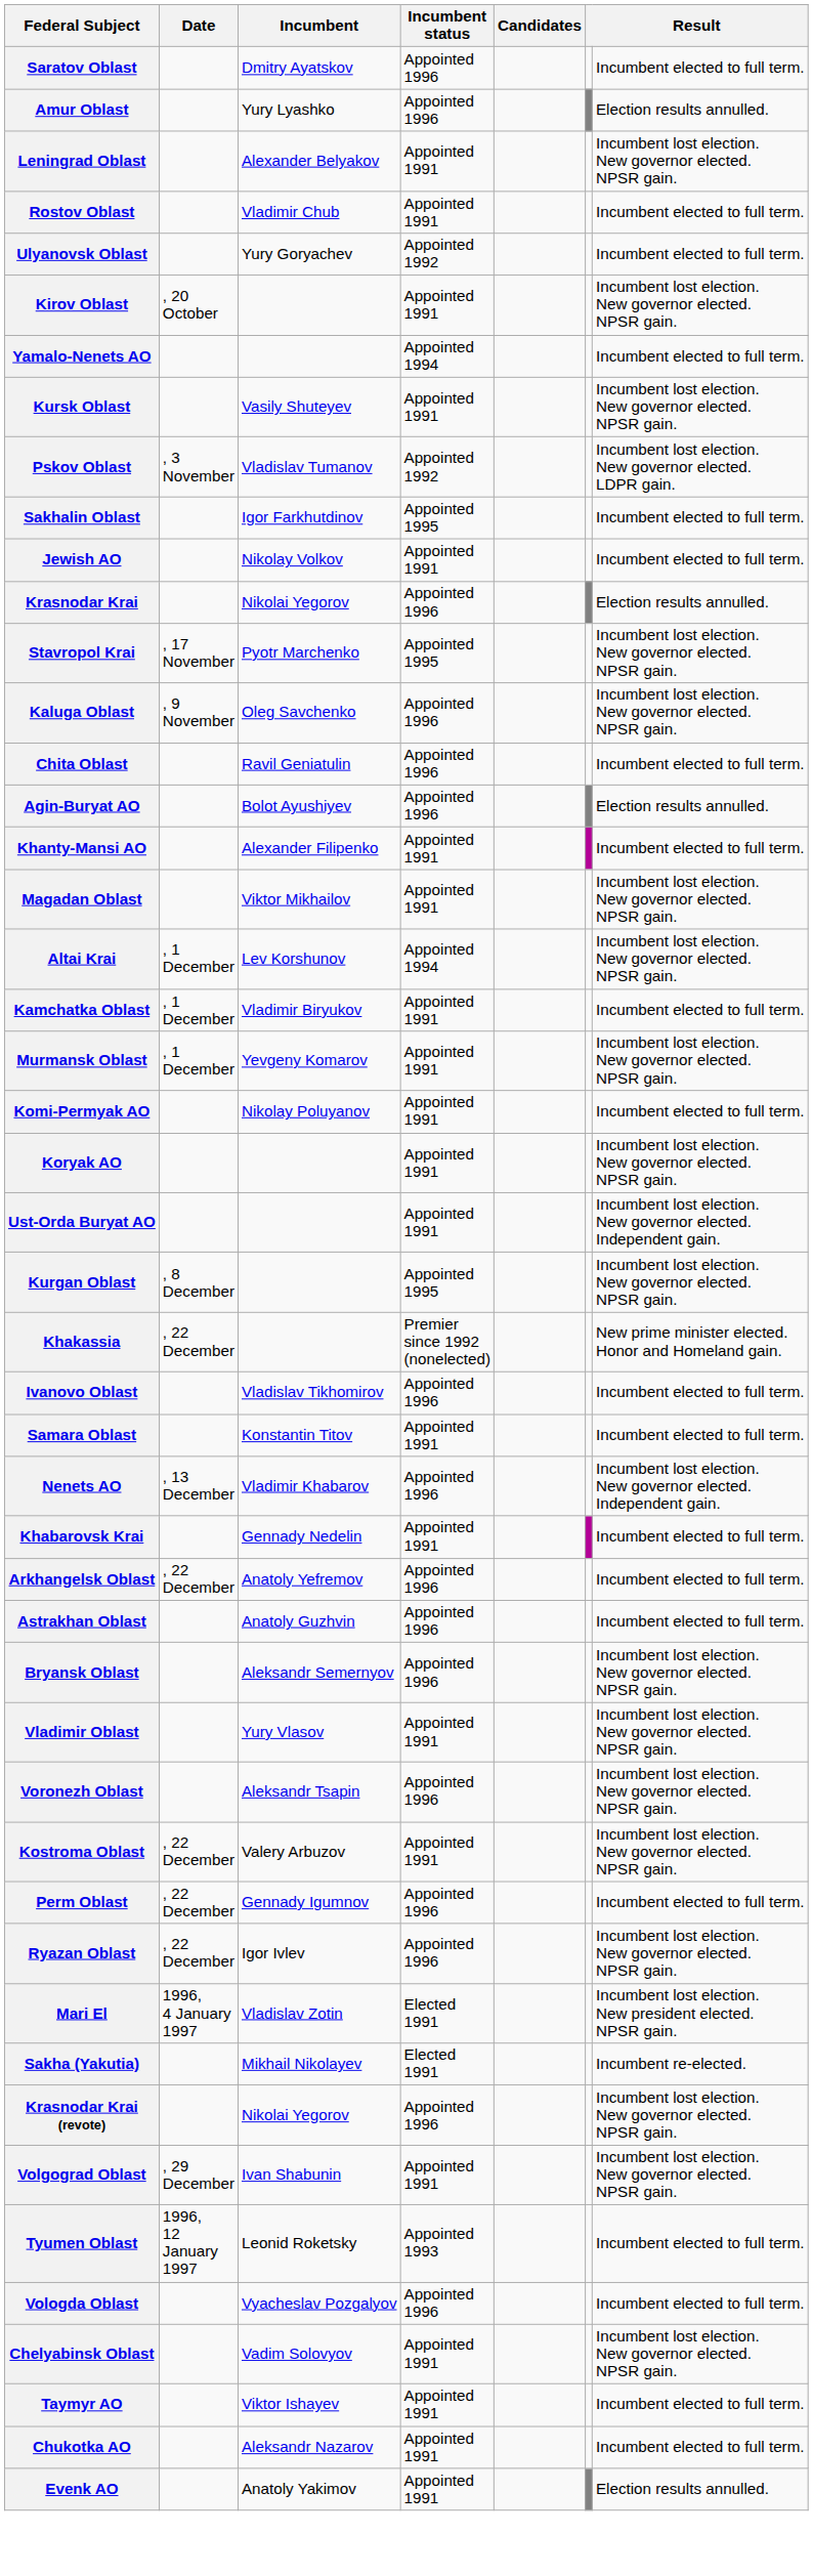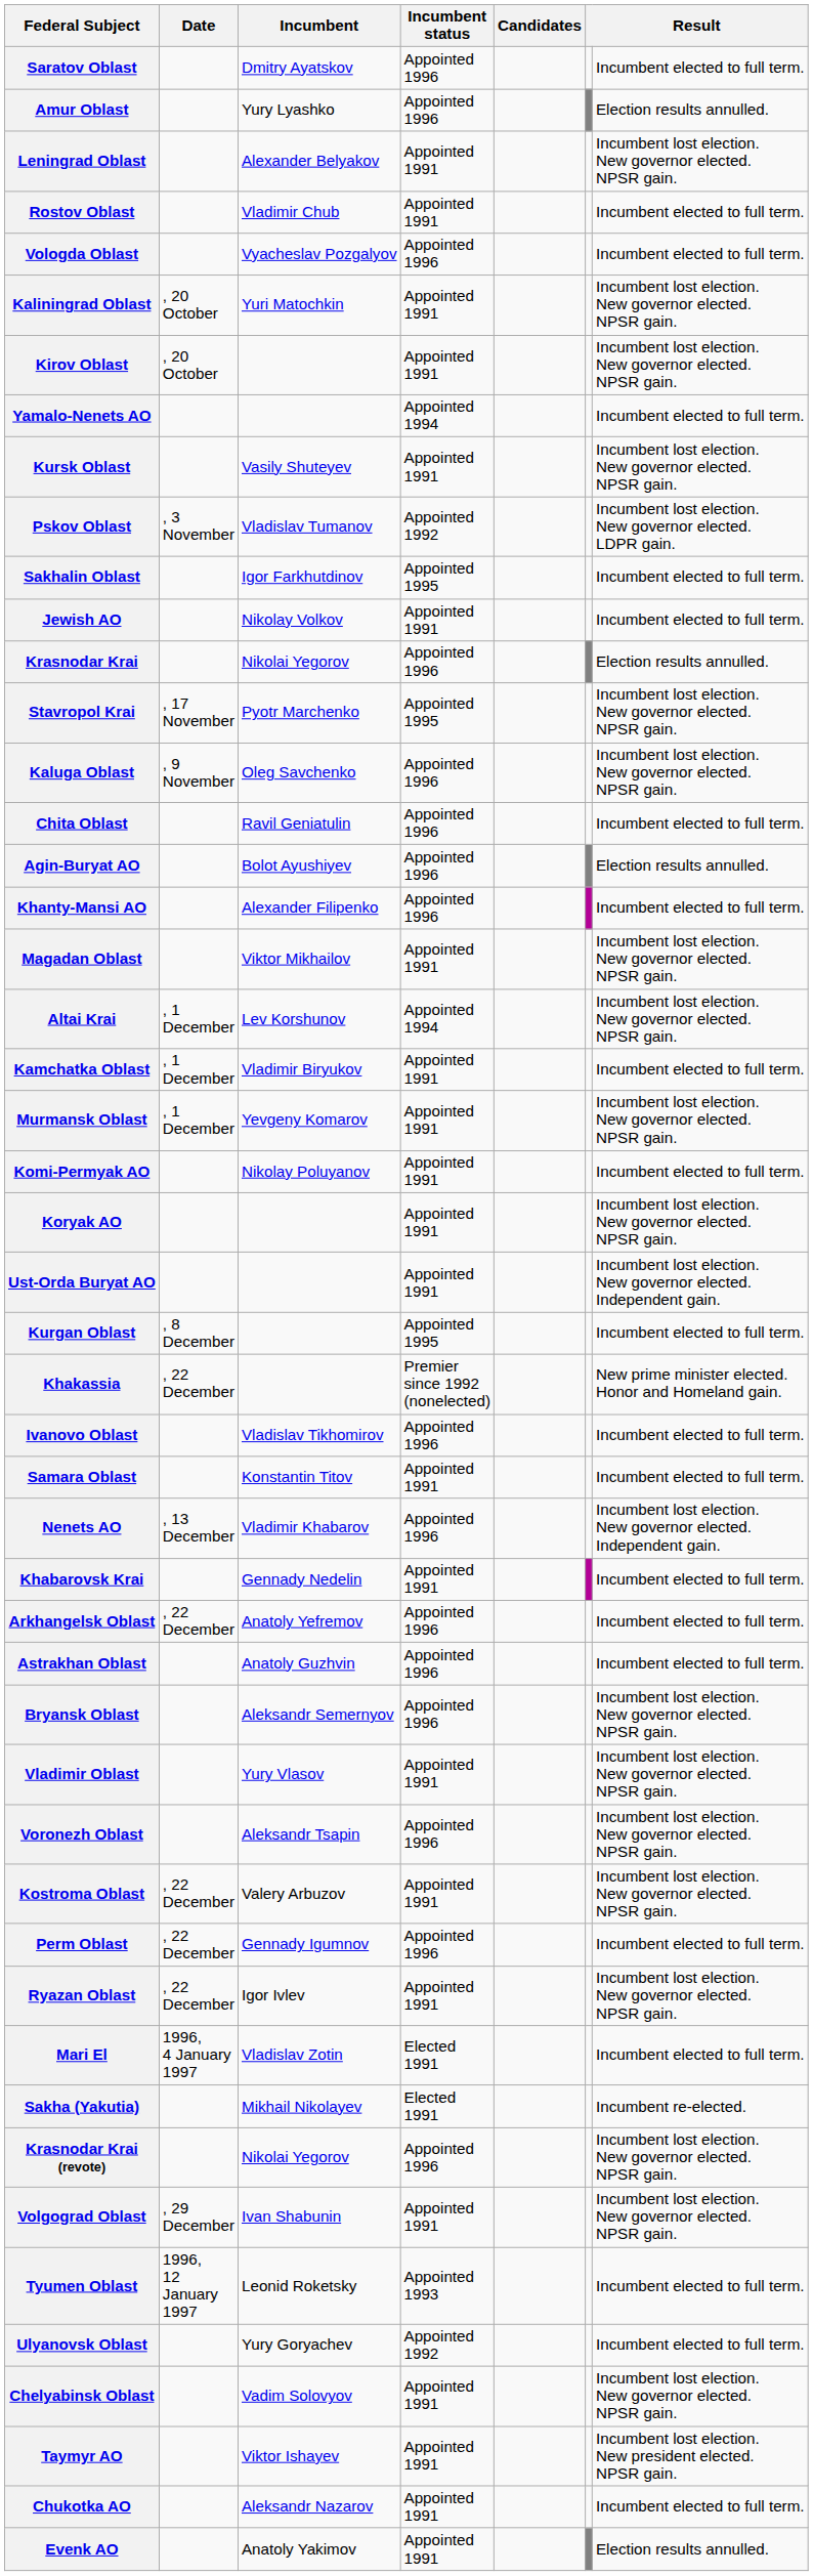rows swapped: Vologda Oblast <-> Ulyanovsk Oblast
+ row: Kaliningrad Oblast | , 20 October | Yuri Matochkin | Appointed 1991 | Incumbent lost election. New governor elected. NPSR gain.
Khanty-Mansi AO | Incumbent status: Appointed 1991 -> Appointed 1996
Kurgan Oblast | column 7: Incumbent lost election. New governor elected. NPSR gain. -> Incumbent elected to full term.
Ryazan Oblast | Incumbent status: Appointed 1996 -> Appointed 1991
Mari El | column 7: Incumbent lost election. New president elected. NPSR gain. -> Incumbent elected to full term.
Taymyr AO | column 7: Incumbent elected to full term. -> Incumbent lost election. New president elected. NPSR gain.
